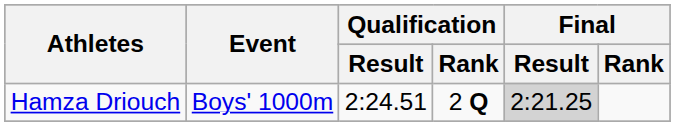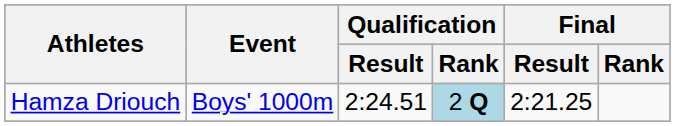Hamza Driouch | Qualification / Rank: no background -> lightblue background
Hamza Driouch | Final / Result: lightgrey background -> no background
